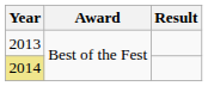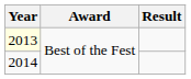2013 | Year: no background -> lightyellow background
2014 | Year: khaki background -> no background
